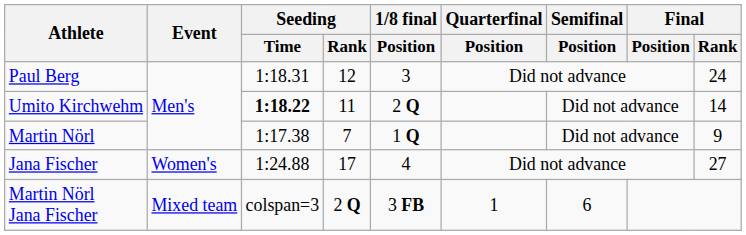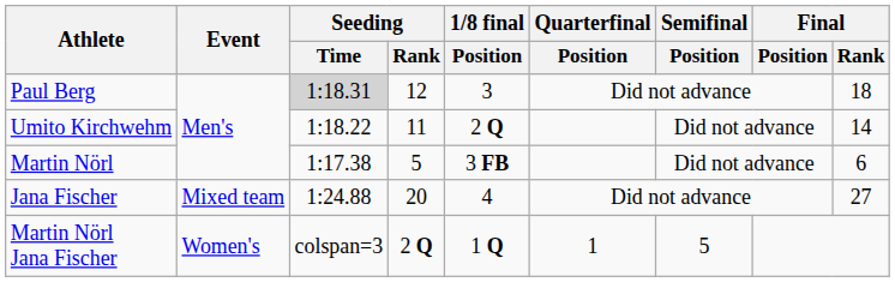Paul Berg | Seeding / Time: no background -> lightgrey background
Paul Berg | Final / Rank: 24 -> 18
Umito Kirchwehm | Seeding / Time: bold -> normal
Martin Nörl | Seeding / Rank: 7 -> 5
Martin Nörl | 1/8 final / Position: 1 Q -> 3 FB
Martin Nörl | Final / Rank: 9 -> 6
Jana Fischer | Event: Women's -> Mixed team
Jana Fischer | Seeding / Rank: 17 -> 20
Martin Nörl Jana Fischer | Event: Mixed team -> Women's
Martin Nörl Jana Fischer | 1/8 final / Position: 3 FB -> 1 Q
Martin Nörl Jana Fischer | Semifinal / Position: 6 -> 5
